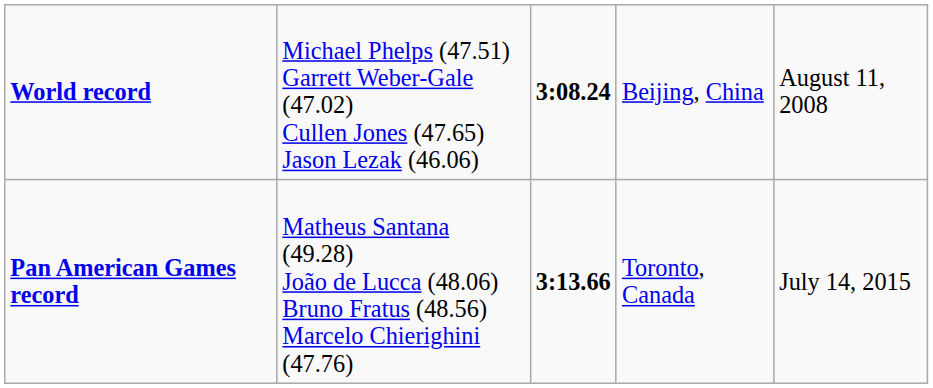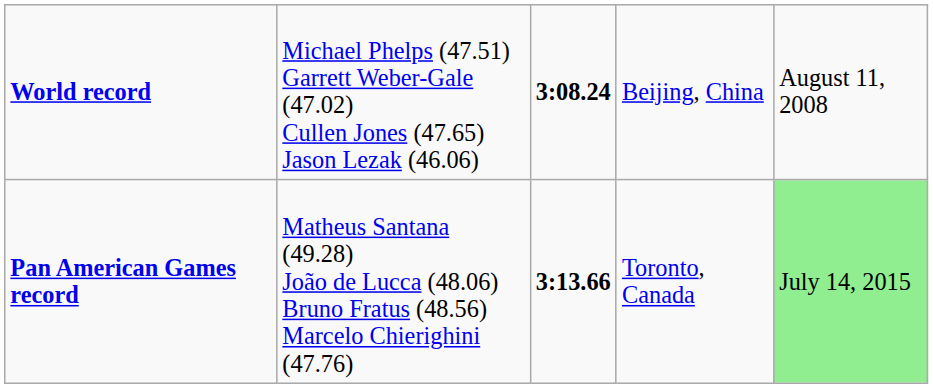Pan American Games record | column 5: no background -> lightgreen background
